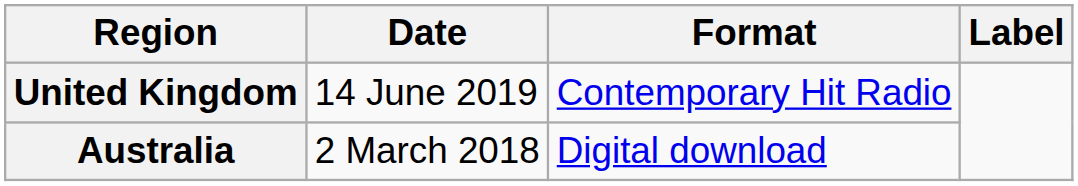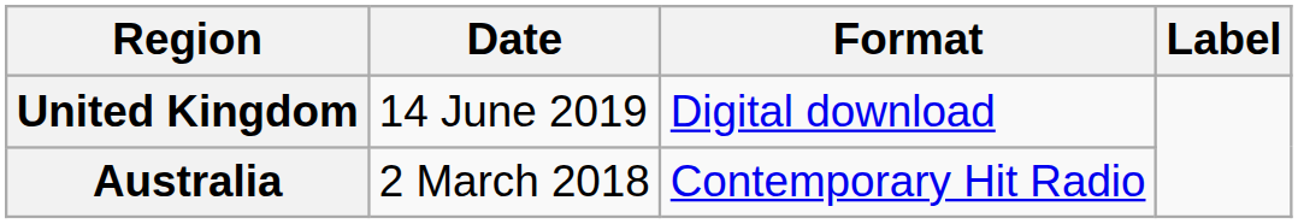United Kingdom | Format: Contemporary Hit Radio -> Digital download
Australia | Format: Digital download -> Contemporary Hit Radio
